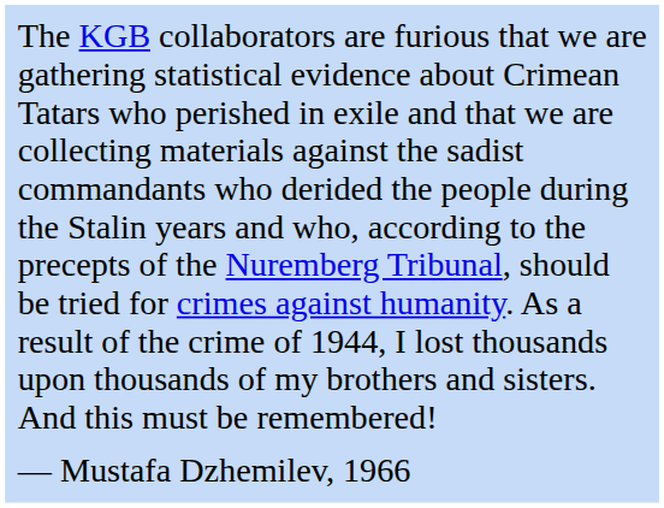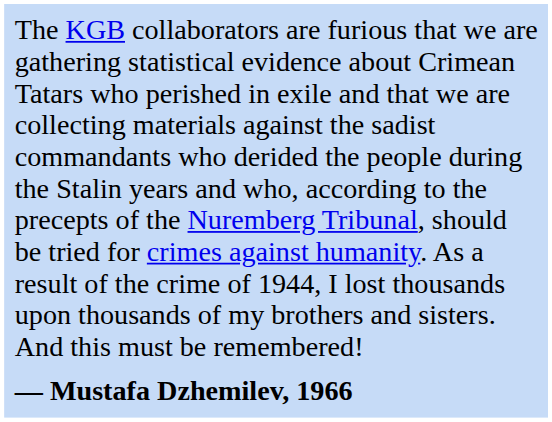row 2 | column 1: normal -> bold
